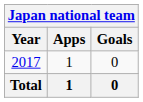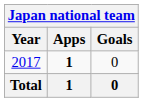2017 | Apps: normal -> bold
